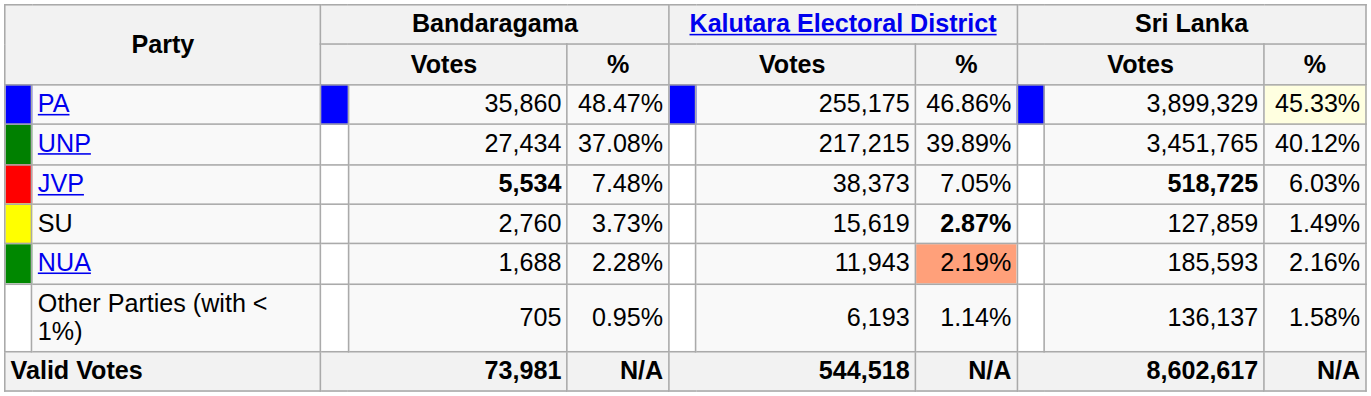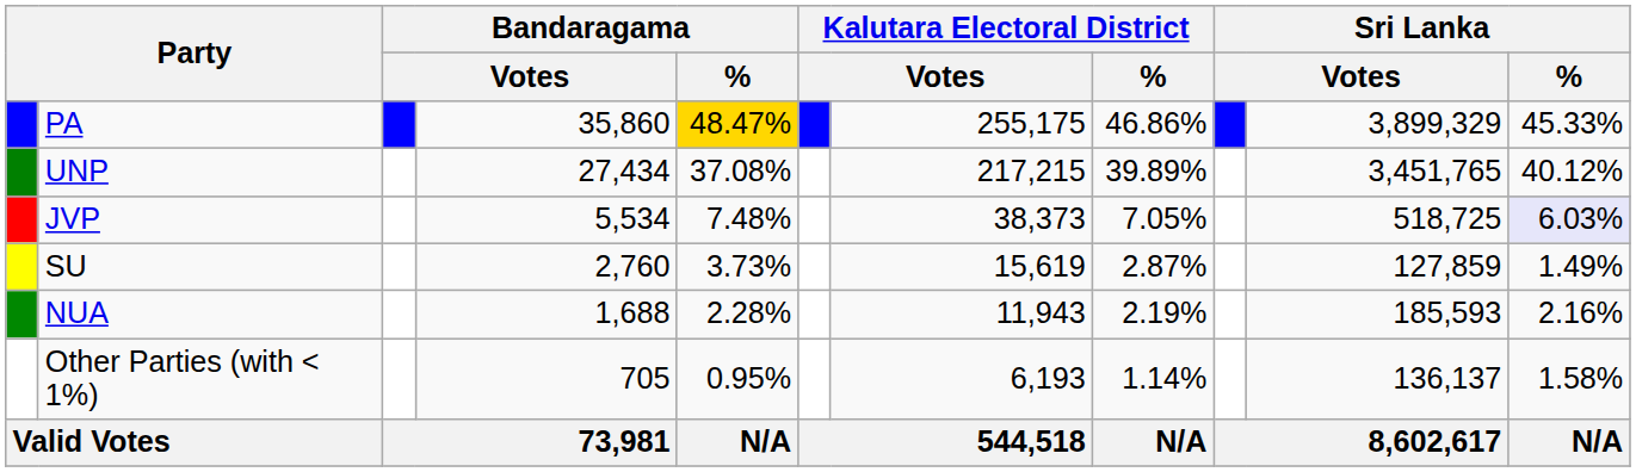PA | Bandaragama / %: no background -> gold background
PA | Sri Lanka / %: lightyellow background -> no background
JVP | column 4: bold -> normal
JVP | column 10: bold -> normal
JVP | Sri Lanka / %: no background -> lavender background
SU | Kalutara Electoral District / %: bold -> normal
NUA | Kalutara Electoral District / %: lightsalmon background -> no background
